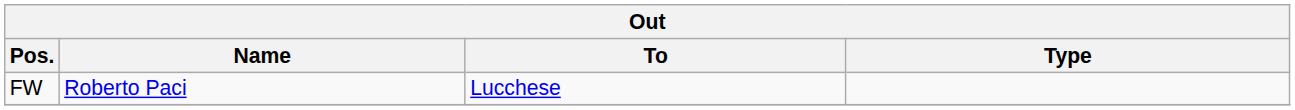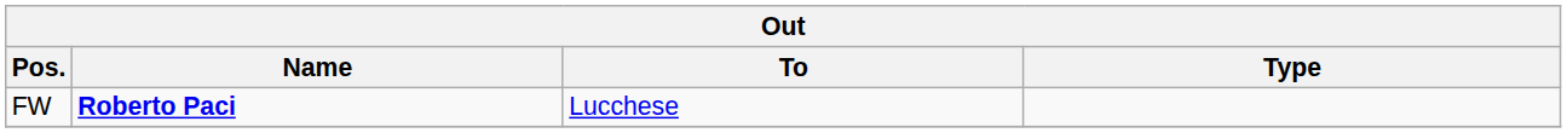FW | Name: normal -> bold
